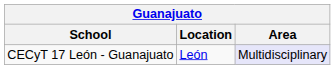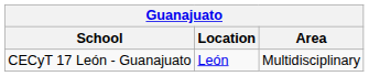CECyT 17 León - Guanajuato | Area: lavender background -> no background
